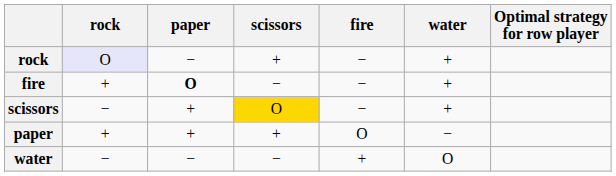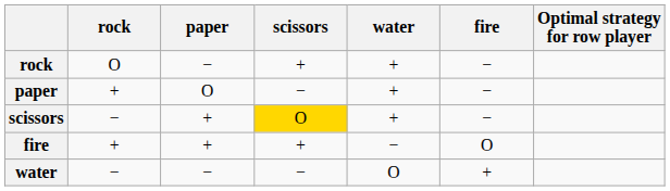columns swapped: fire <-> water
row 2 | rock: lavender background -> no background
row 3 | column 1: fire -> paper
row 3 | paper: bold -> normal
row 5 | column 1: paper -> fire
